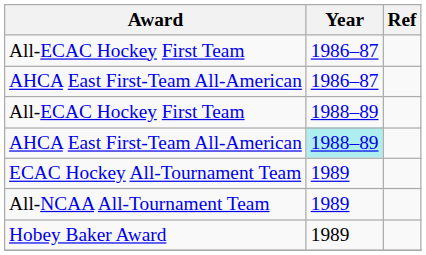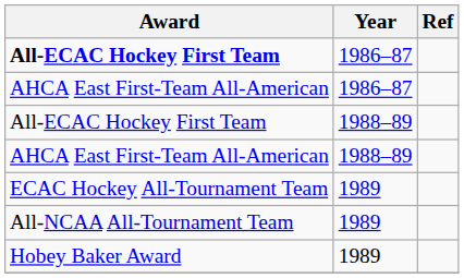All-ECAC Hockey First Team / 1986–87 | Award: normal -> bold
AHCA East First-Team All-American / 1988–89 | Year: paleturquoise background -> no background
